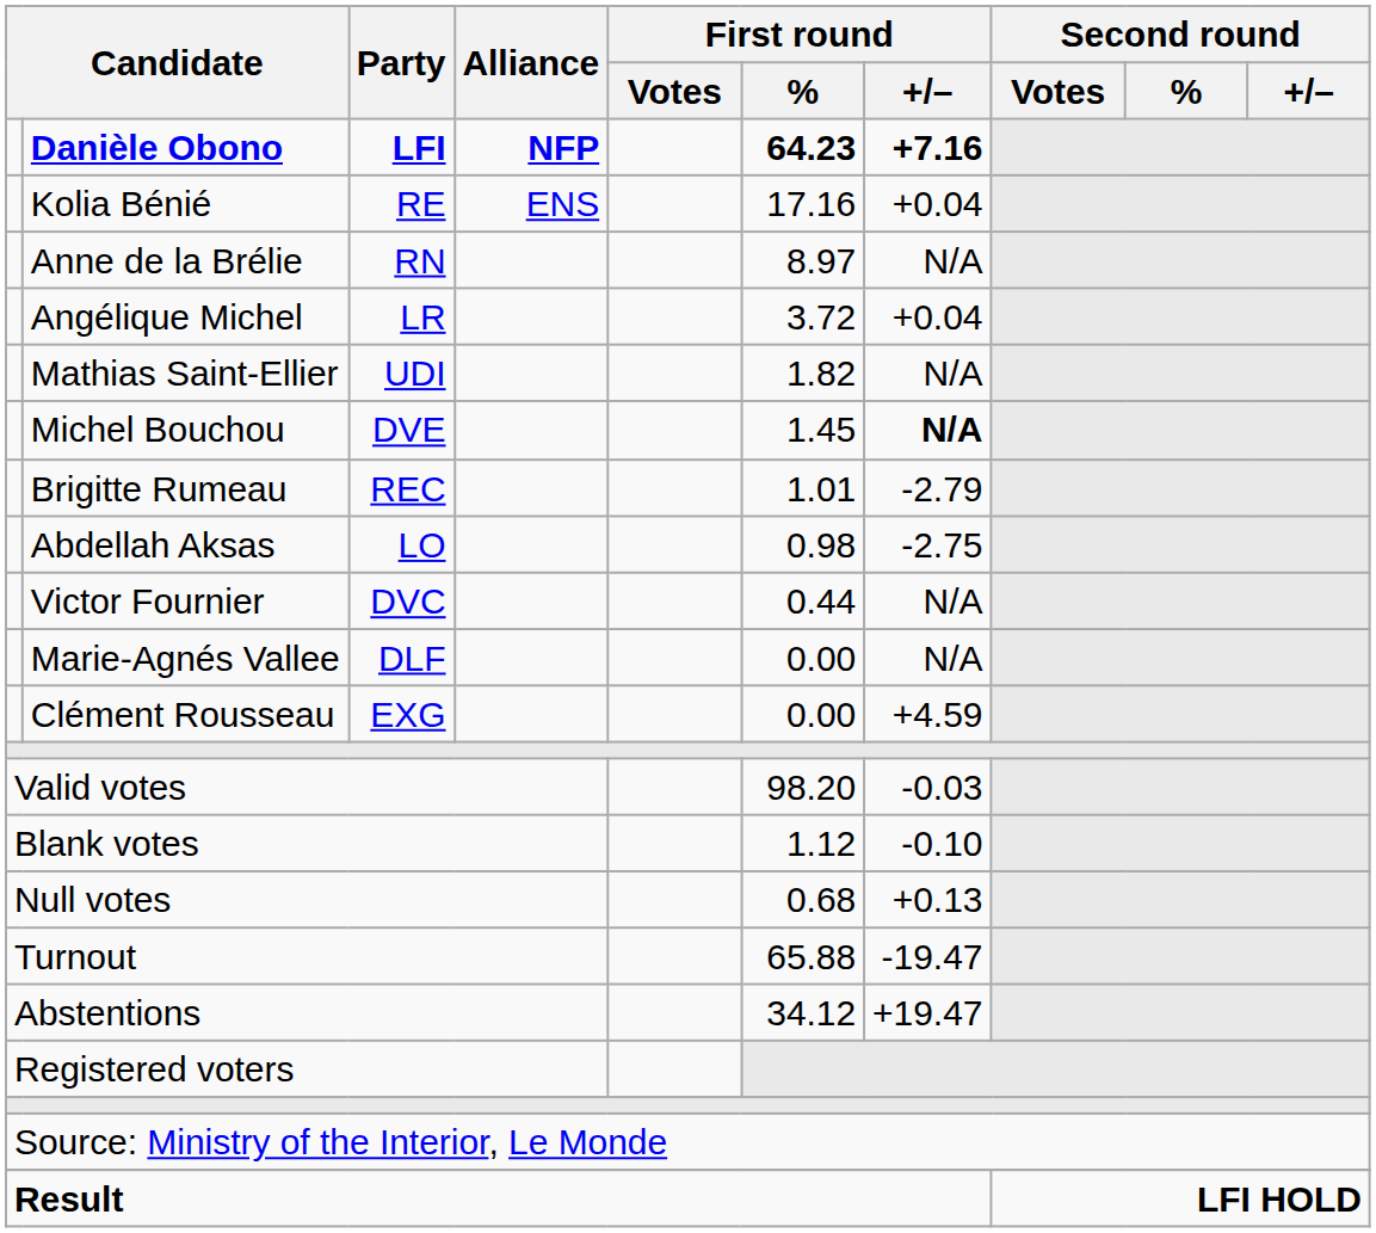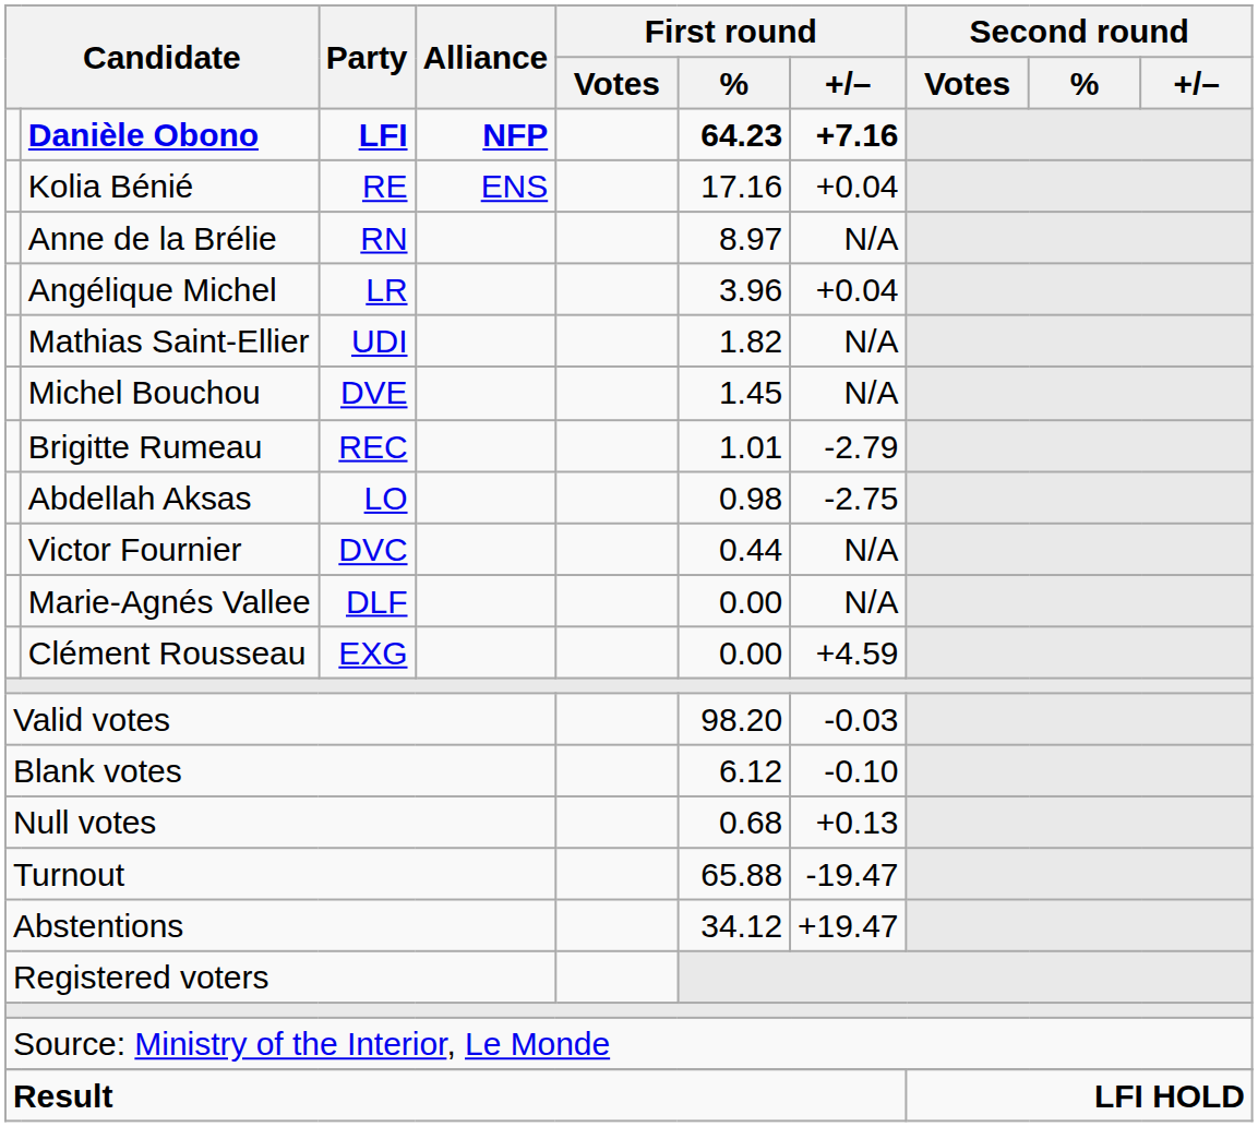Angélique Michel | First round / %: 3.72 -> 3.96
Michel Bouchou | First round / +/–: bold -> normal
Blank votes | First round / %: 1.12 -> 6.12
